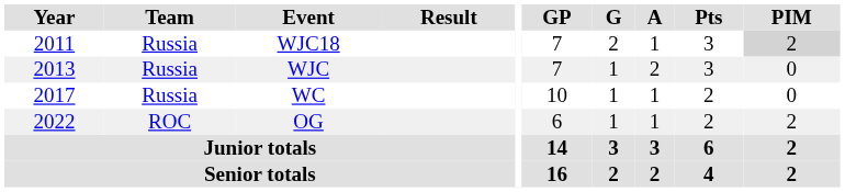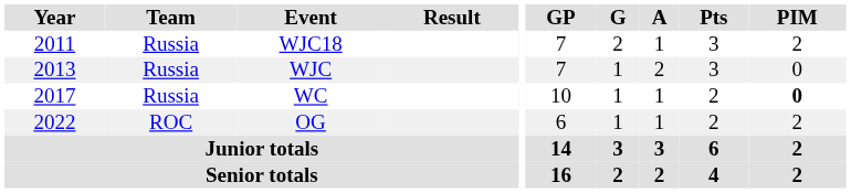WJC18 | PIM: lightgrey background -> no background
WC | PIM: normal -> bold
